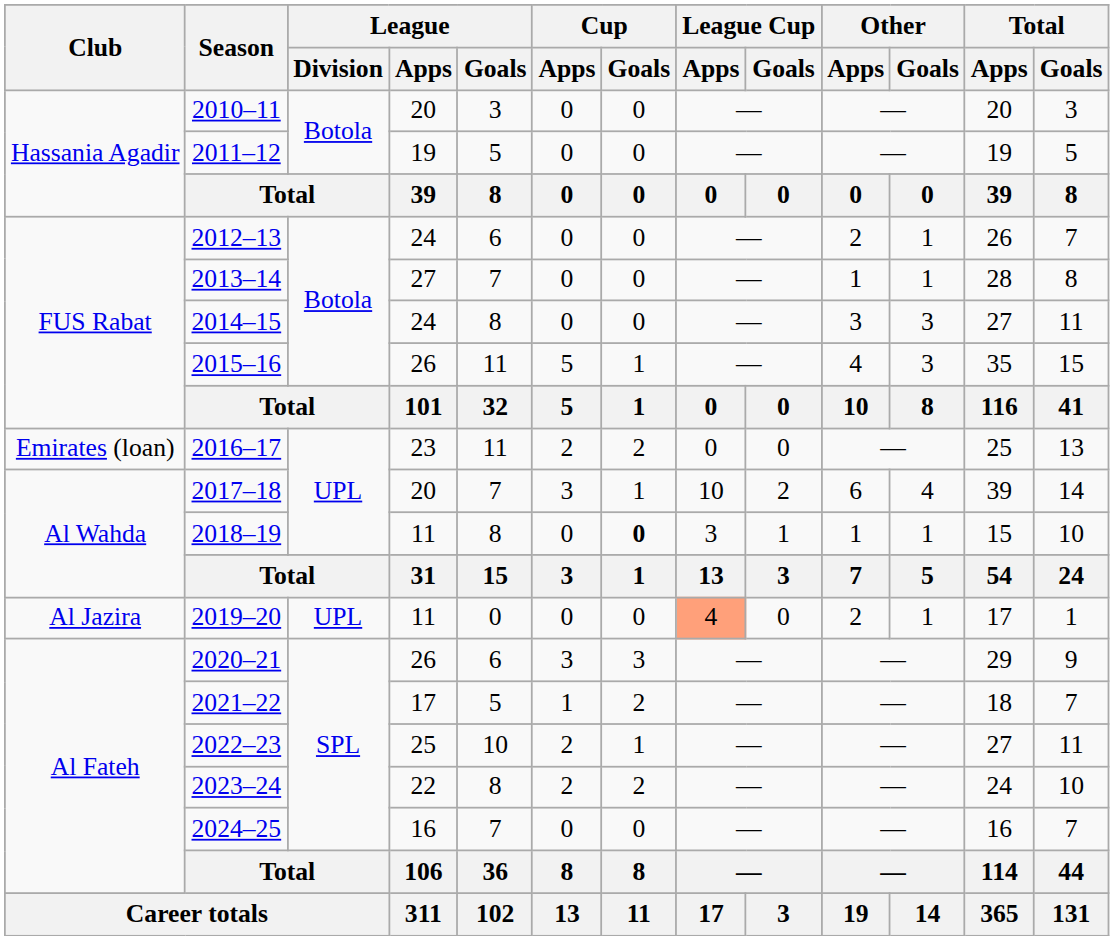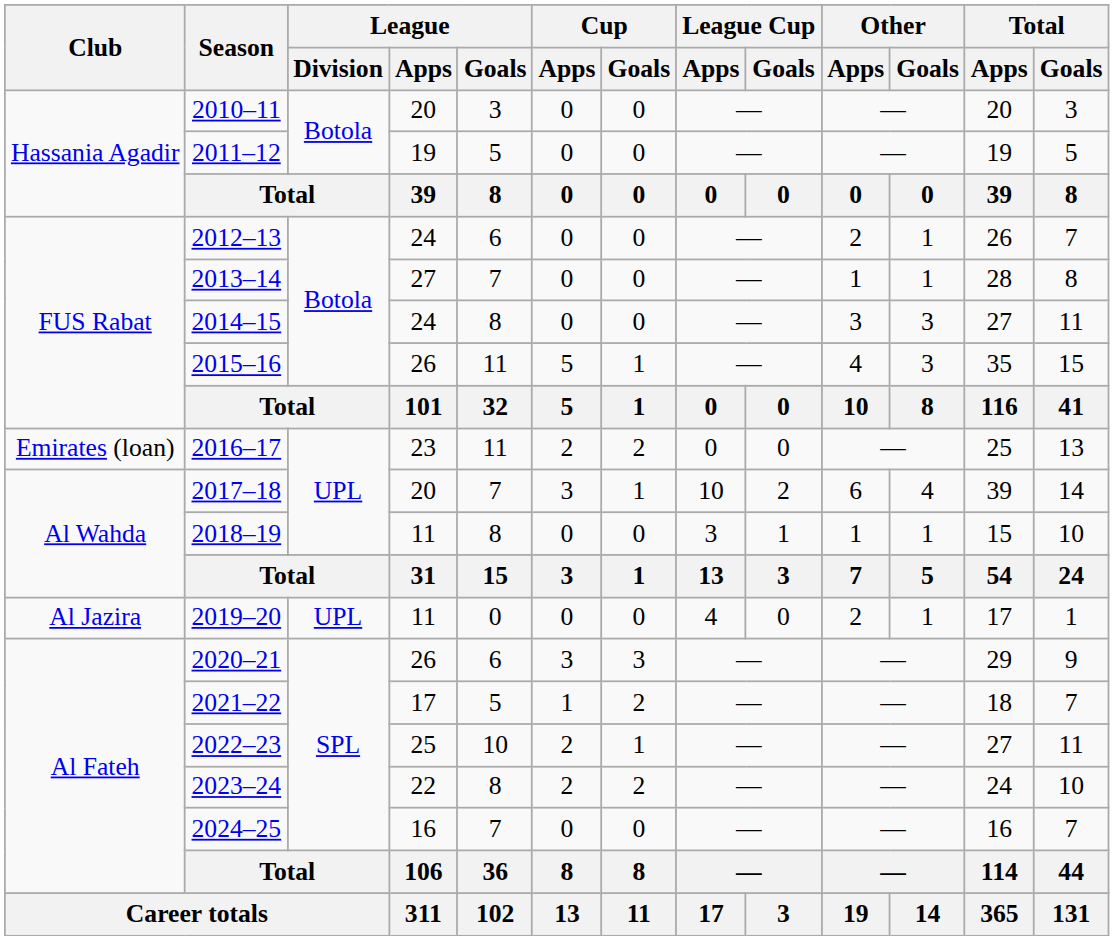2018–19 | Cup / Goals: bold -> normal
2019–20 | League Cup / Apps: lightsalmon background -> no background
